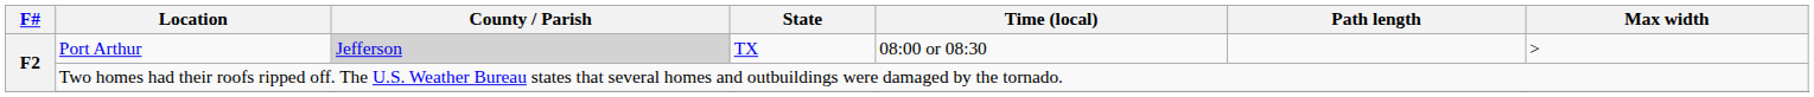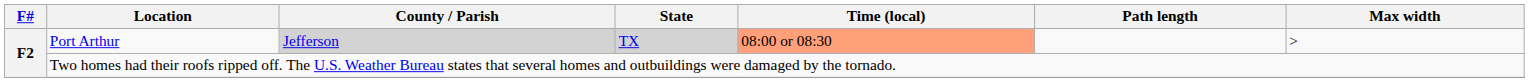Port Arthur | State: no background -> lightgrey background
Port Arthur | Time (local): no background -> lightsalmon background
